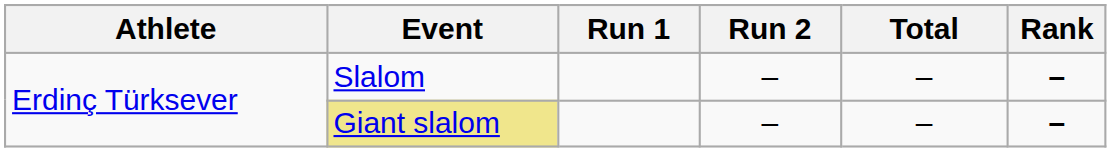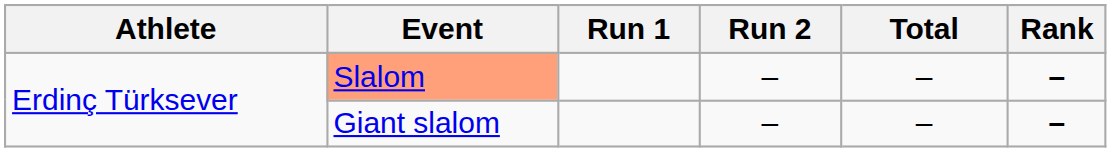Slalom | Event: no background -> lightsalmon background
Giant slalom | Event: khaki background -> no background
